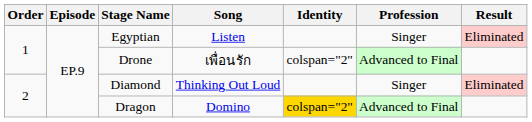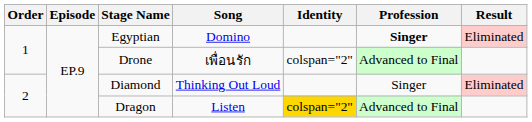Egyptian | Song: Listen -> Domino
Egyptian | Profession: normal -> bold
Dragon | Song: Domino -> Listen
